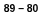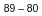row 1 | column 1: bold -> normal
